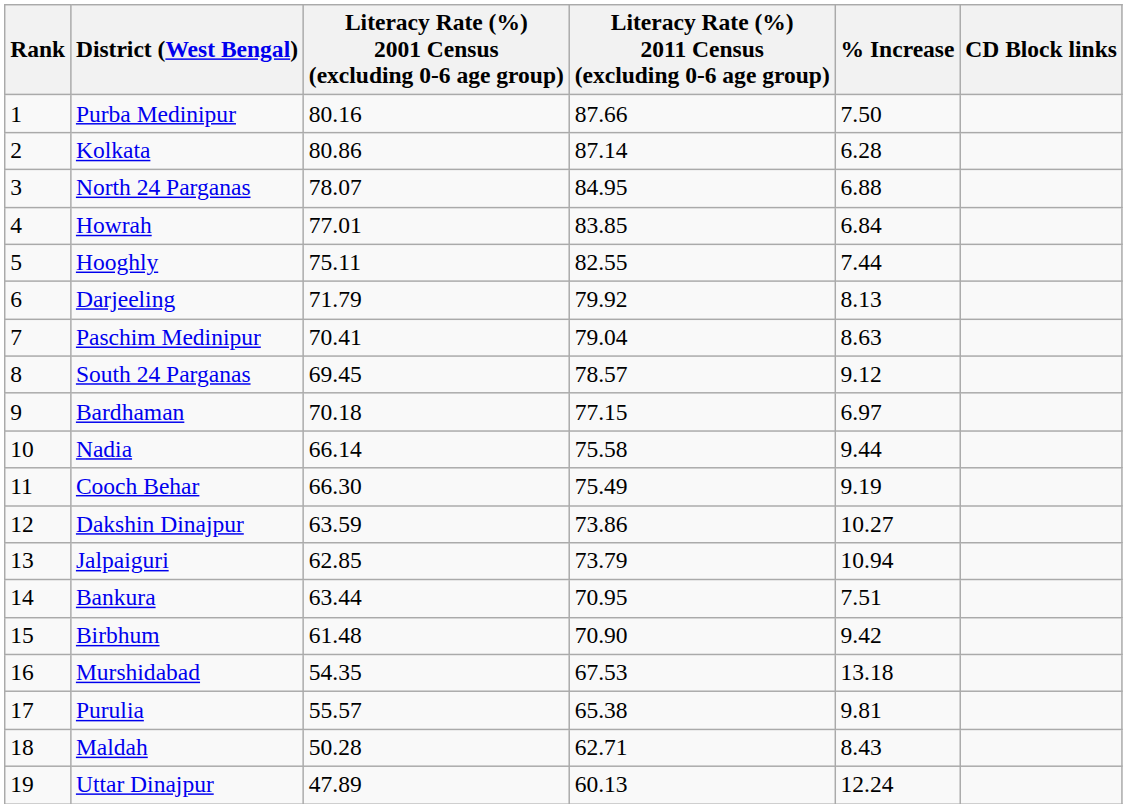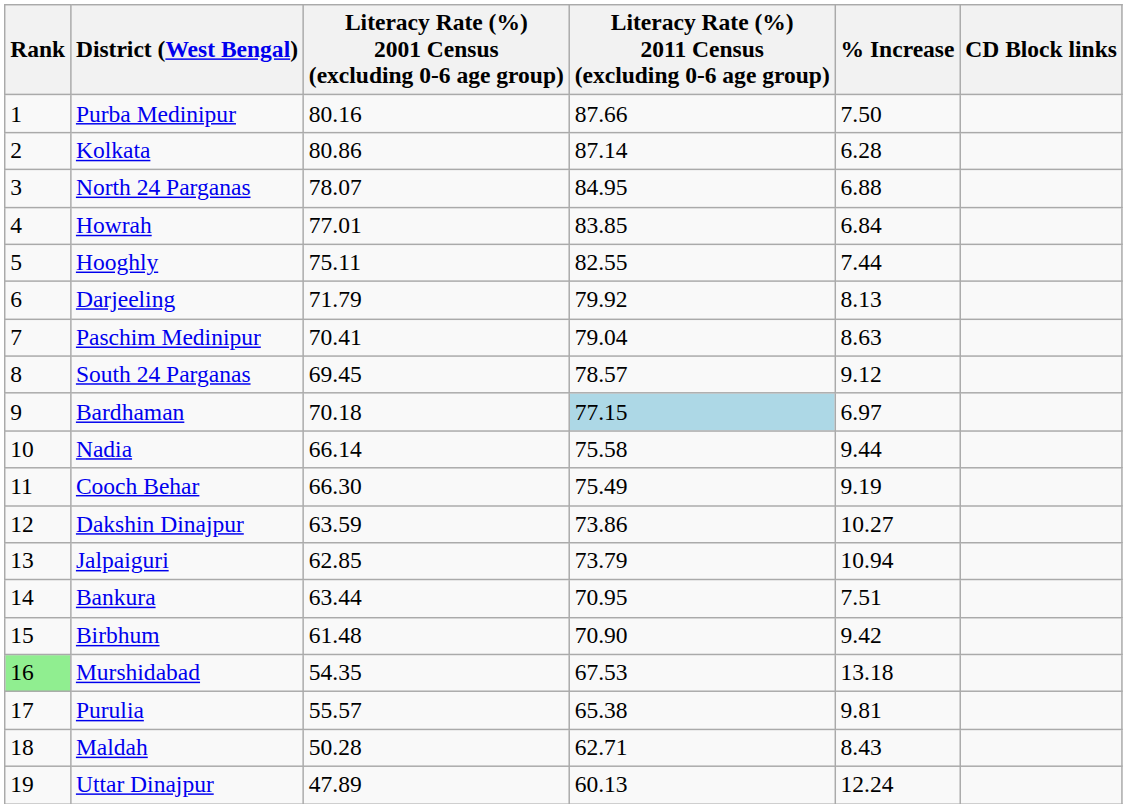Bardhaman | Literacy Rate (%) 2011 Census (excluding 0-6 age group): no background -> lightblue background
Murshidabad | Rank: no background -> lightgreen background
